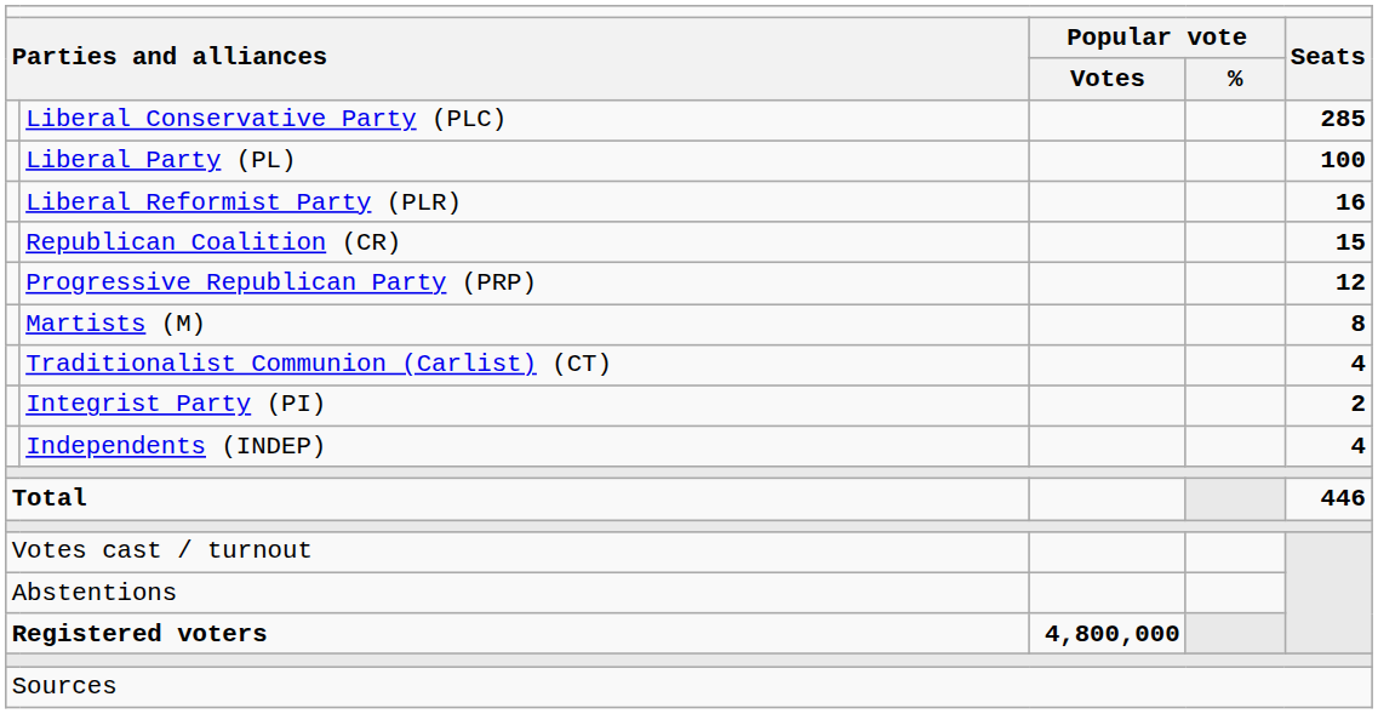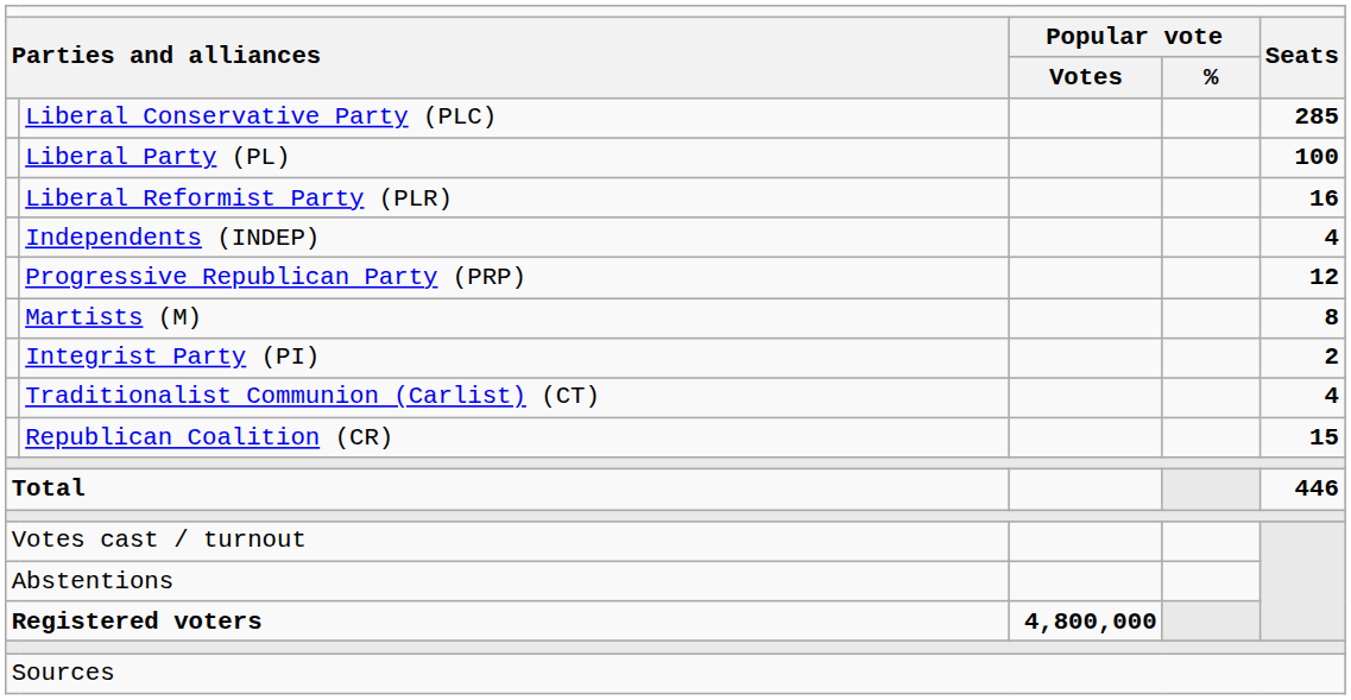rows swapped: Republican Coalition (CR) <-> Independents (INDEP)
rows swapped: Traditionalist Communion (Carlist) (CT) <-> Integrist Party (PI)
